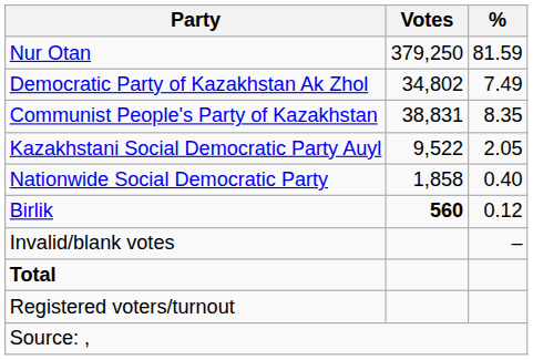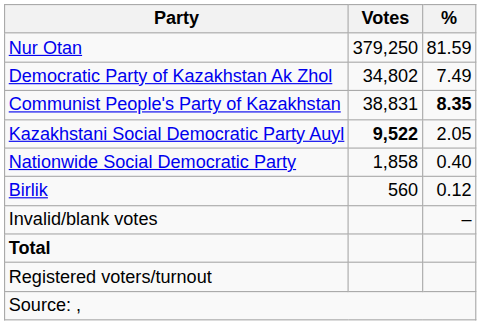Communist People's Party of Kazakhstan | %: normal -> bold
Kazakhstani Social Democratic Party Auyl | Votes: normal -> bold
Birlik | Votes: bold -> normal
